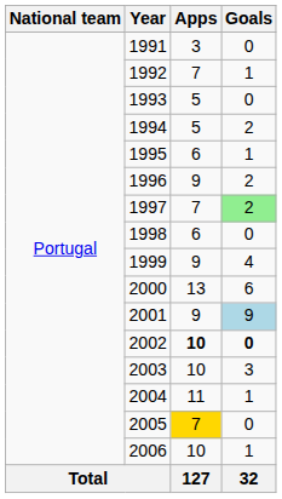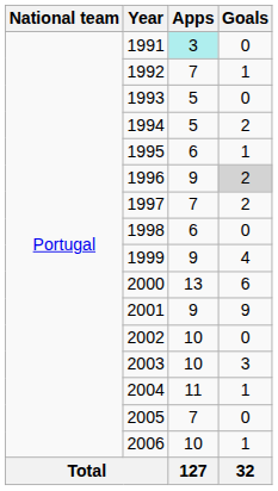1991 | Apps: no background -> paleturquoise background
1996 | Goals: no background -> lightgrey background
1997 | Goals: lightgreen background -> no background
2001 | Goals: lightblue background -> no background
2002 | Apps: bold -> normal
2002 | Goals: bold -> normal
2005 | Apps: gold background -> no background
